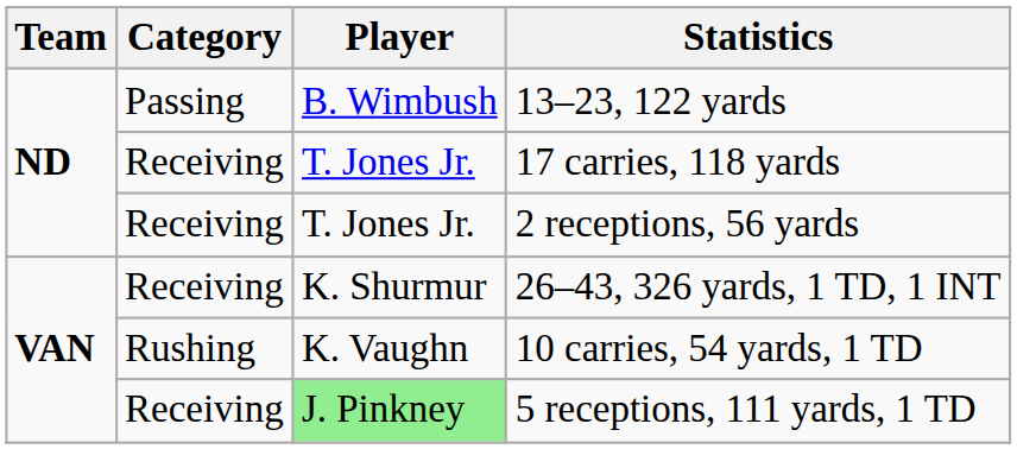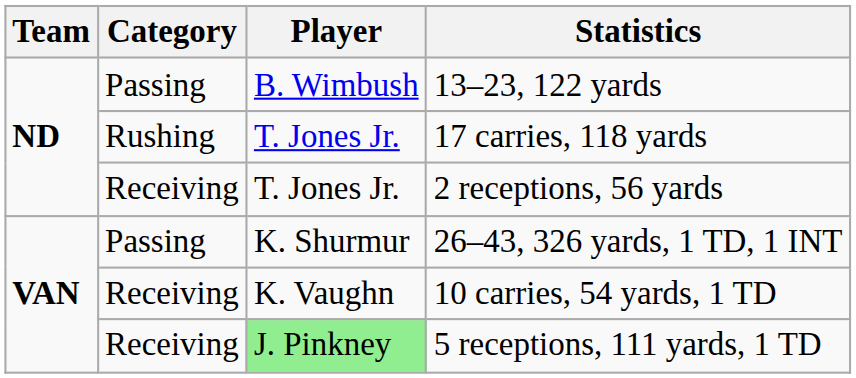17 carries, 118 yards | Category: Receiving -> Rushing
26–43, 326 yards, 1 TD, 1 INT | Category: Receiving -> Passing
10 carries, 54 yards, 1 TD | Category: Rushing -> Receiving
